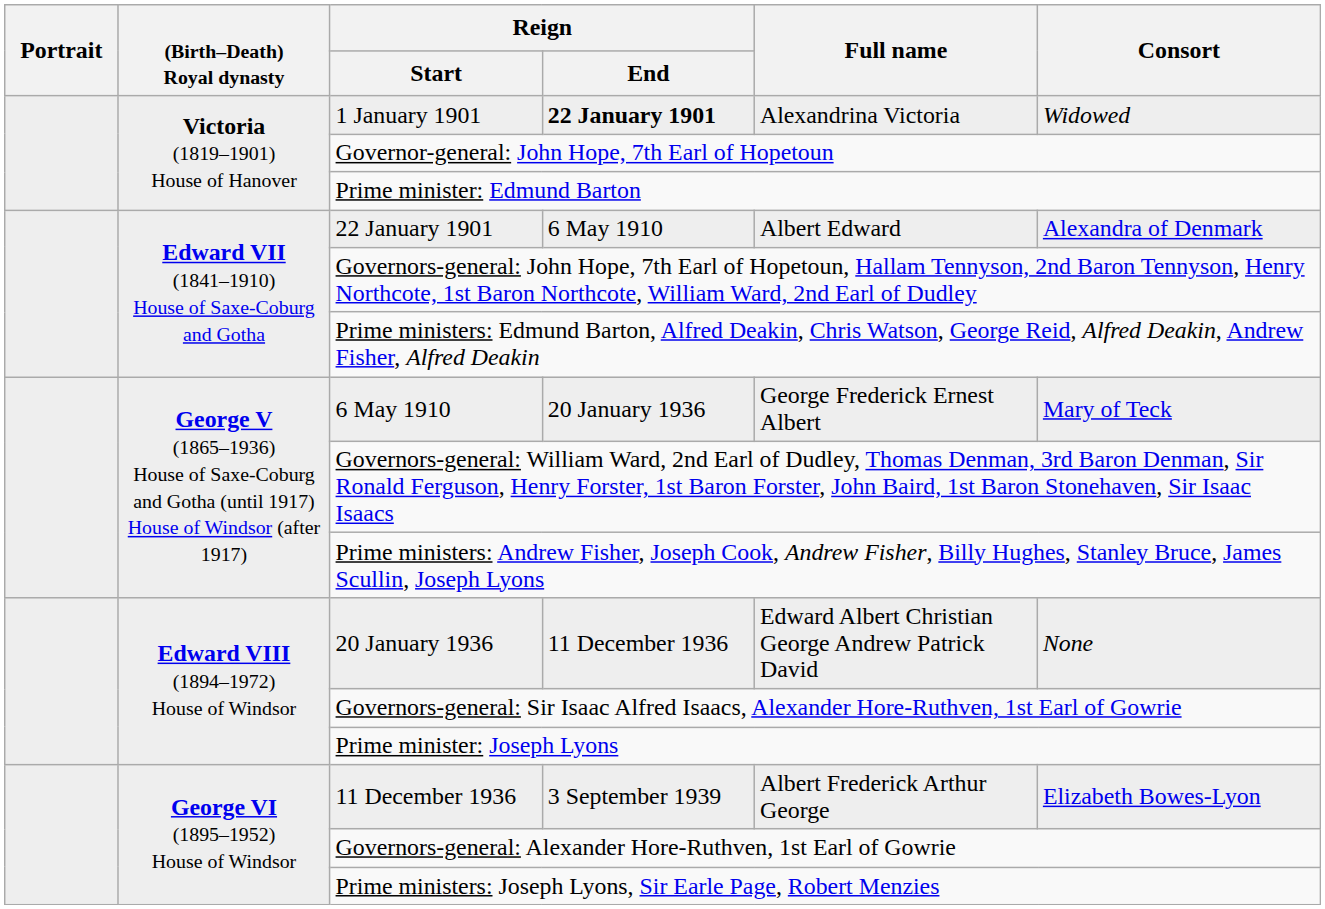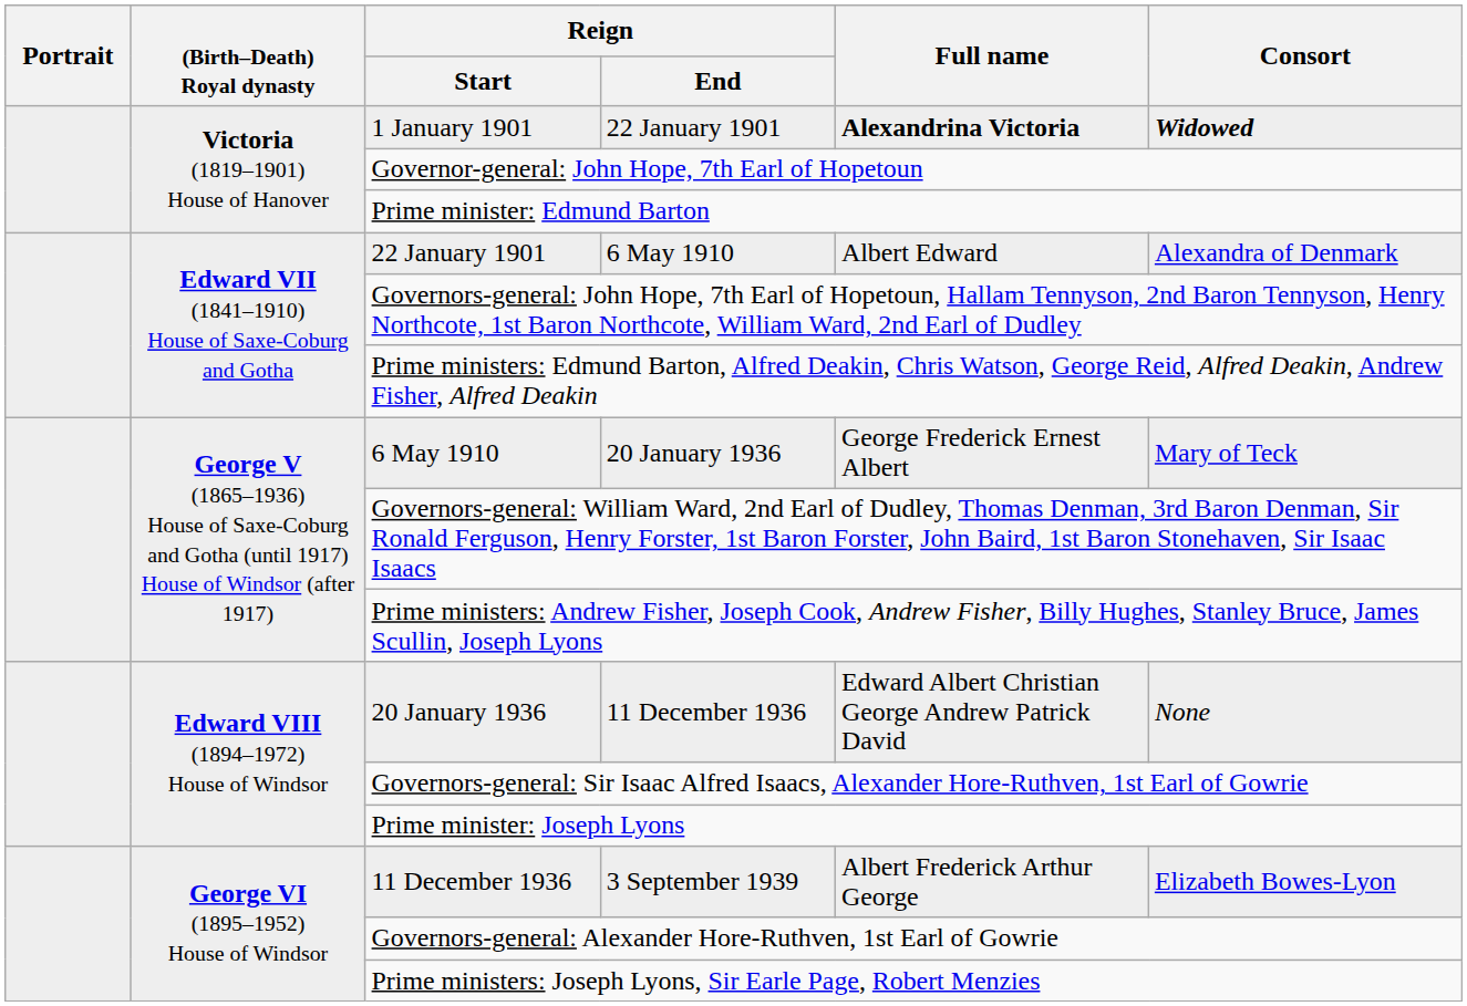1 January 1901 | Reign / End: bold -> normal
1 January 1901 | Full name: normal -> bold
1 January 1901 | Consort: normal -> bold
